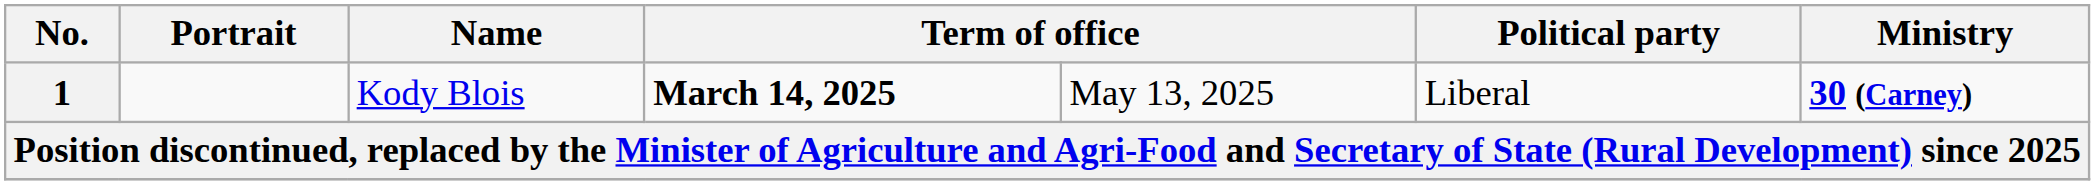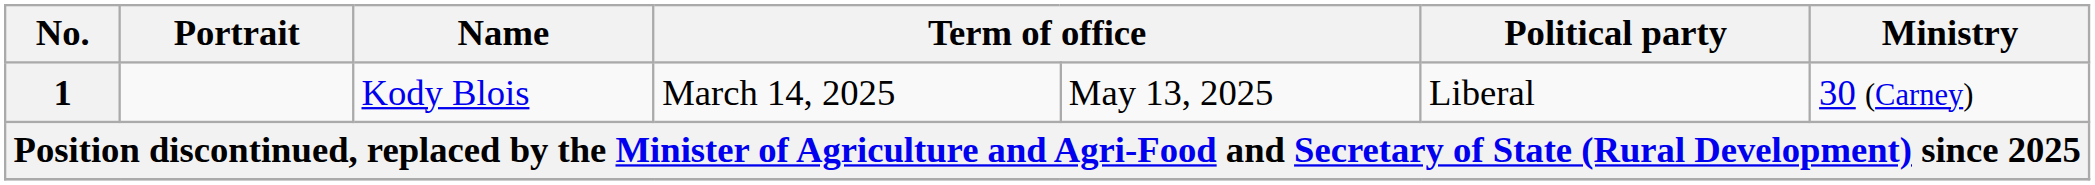1 | column 4: bold -> normal
1 | Ministry: bold -> normal
